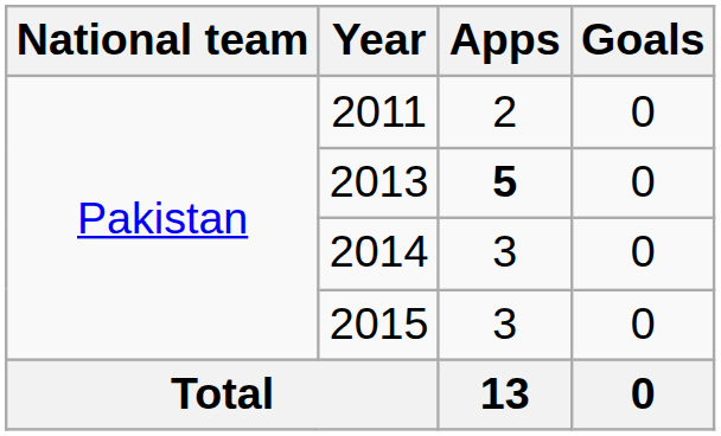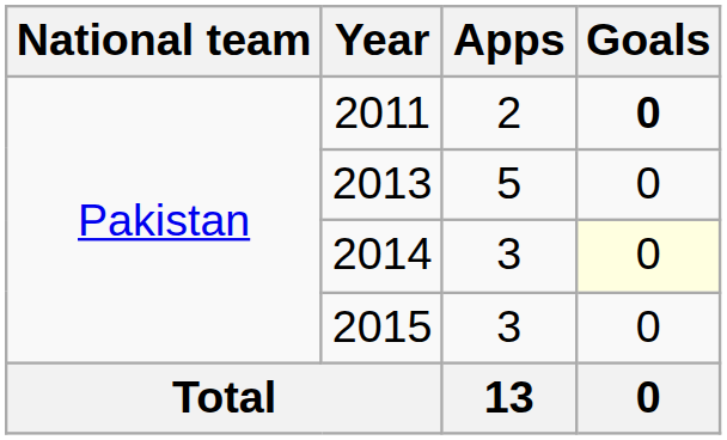2011 | Goals: normal -> bold
2013 | Apps: bold -> normal
2014 | Goals: no background -> lightyellow background
